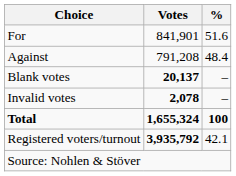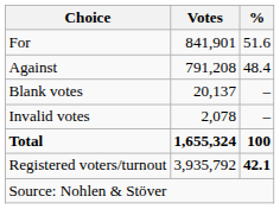Blank votes | Votes: bold -> normal
Invalid votes | Votes: bold -> normal
Registered voters/turnout | Votes: bold -> normal
Registered voters/turnout | %: normal -> bold
